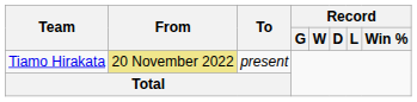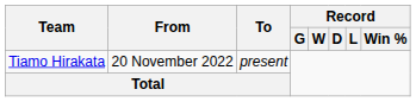Tiamo Hirakata | From: khaki background -> no background
